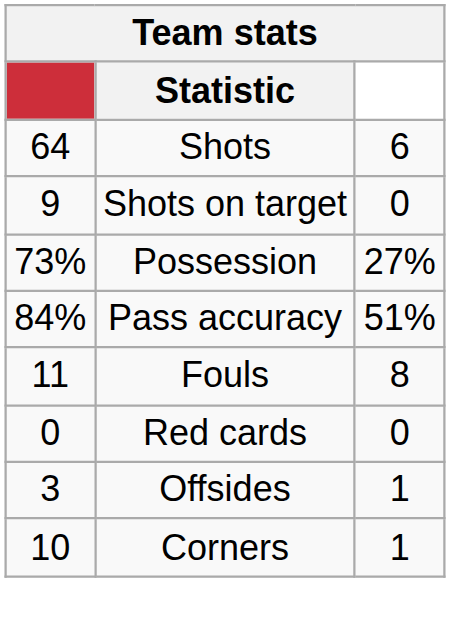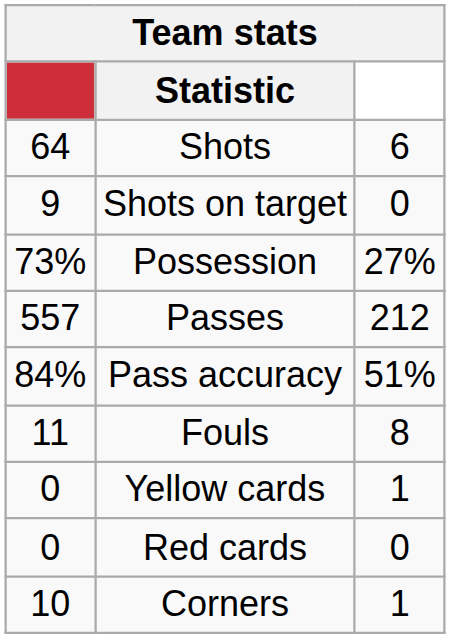+ row: 557 | Passes | 212
+ row: 0 | Yellow cards | 1
- row: 3 | Offsides | 1
